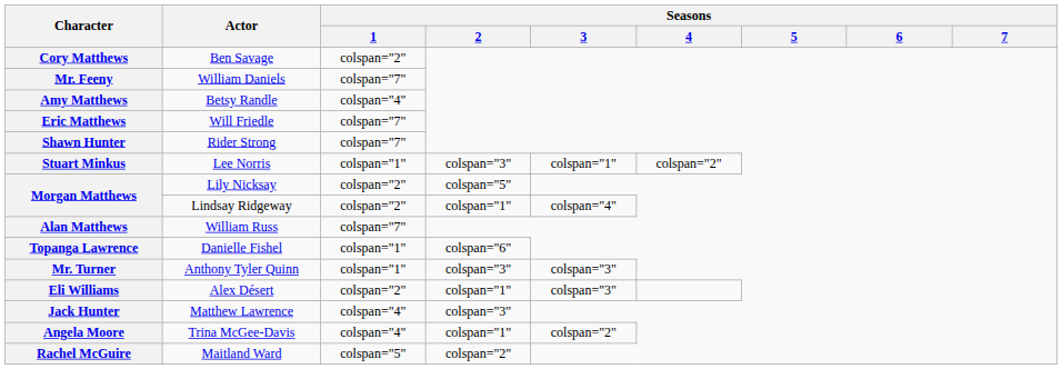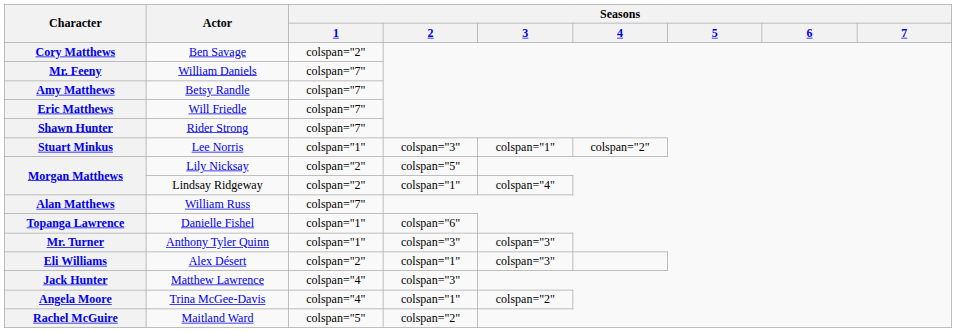Amy Matthews | Seasons / 1: colspan="4" -> colspan="7"
